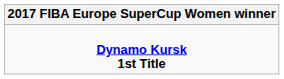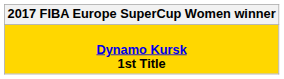row 2 | column 1: no background -> gold background
